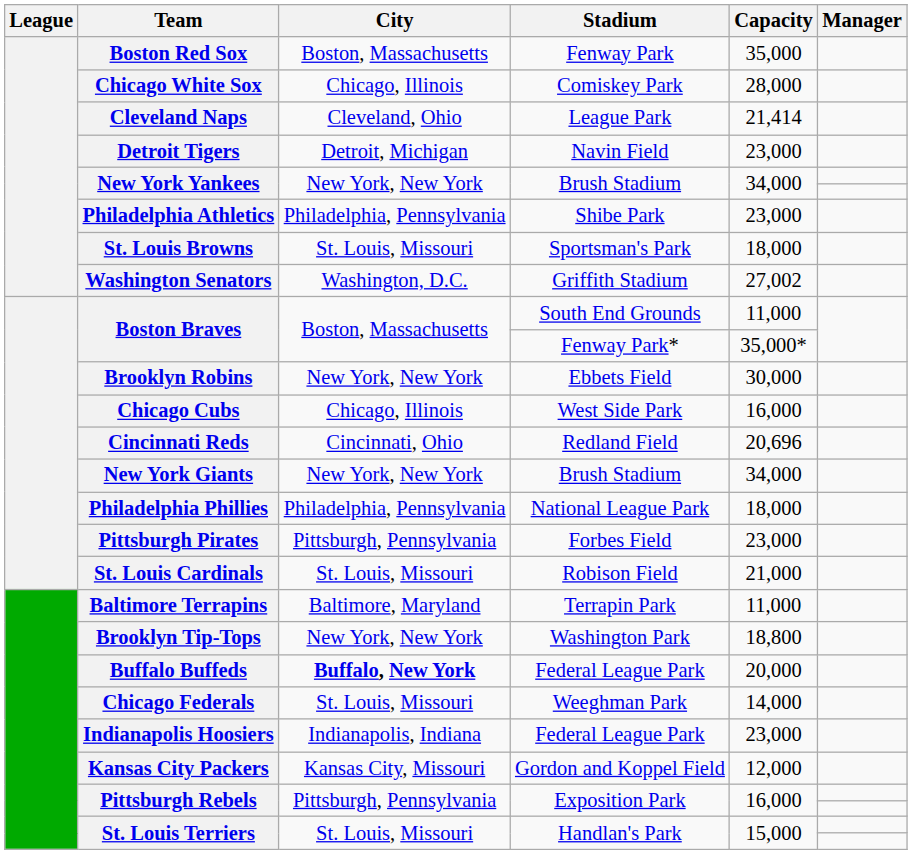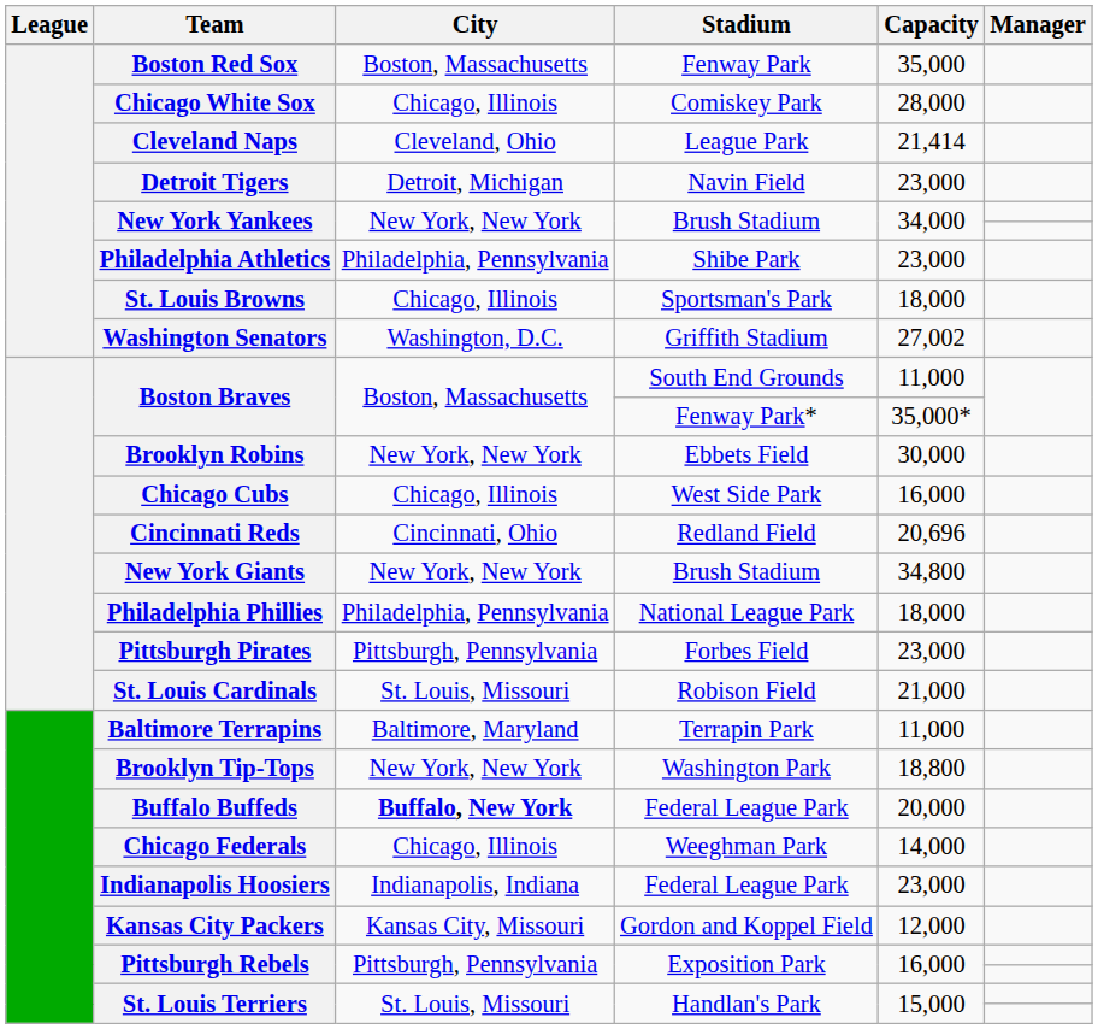St. Louis Browns | City: St. Louis, Missouri -> Chicago, Illinois
New York Giants | Capacity: 34,000 -> 34,800
Chicago Federals | City: St. Louis, Missouri -> Chicago, Illinois
